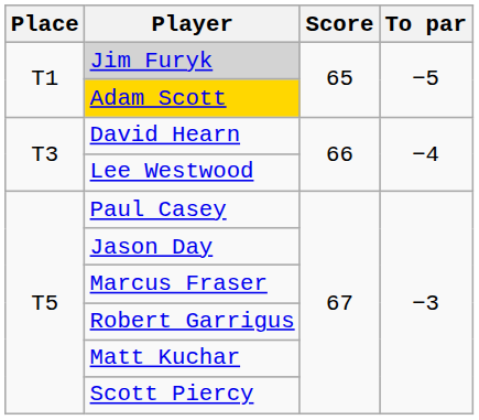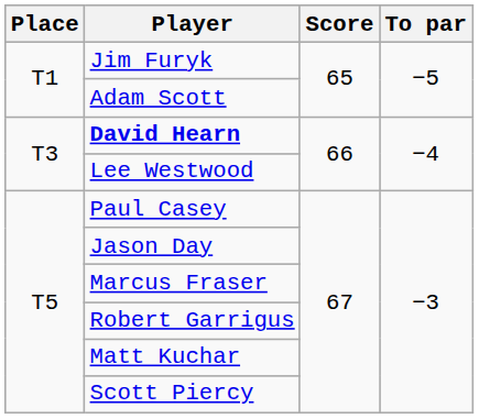Jim Furyk | Player: lightgrey background -> no background
Adam Scott | Player: gold background -> no background
David Hearn | Player: normal -> bold
